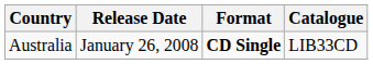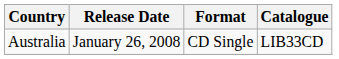Australia | Format: bold -> normal
